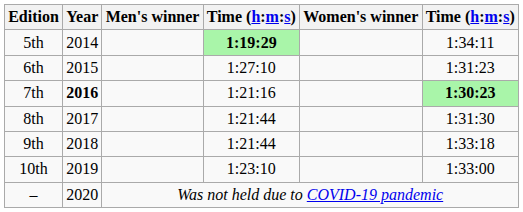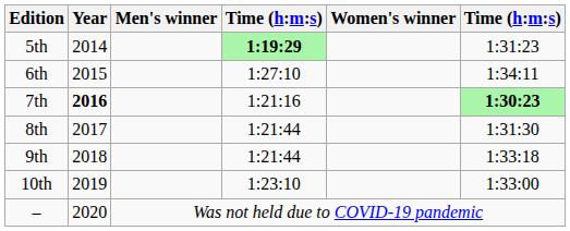5th | column 6: 1:34:11 -> 1:31:23
6th | column 6: 1:31:23 -> 1:34:11
